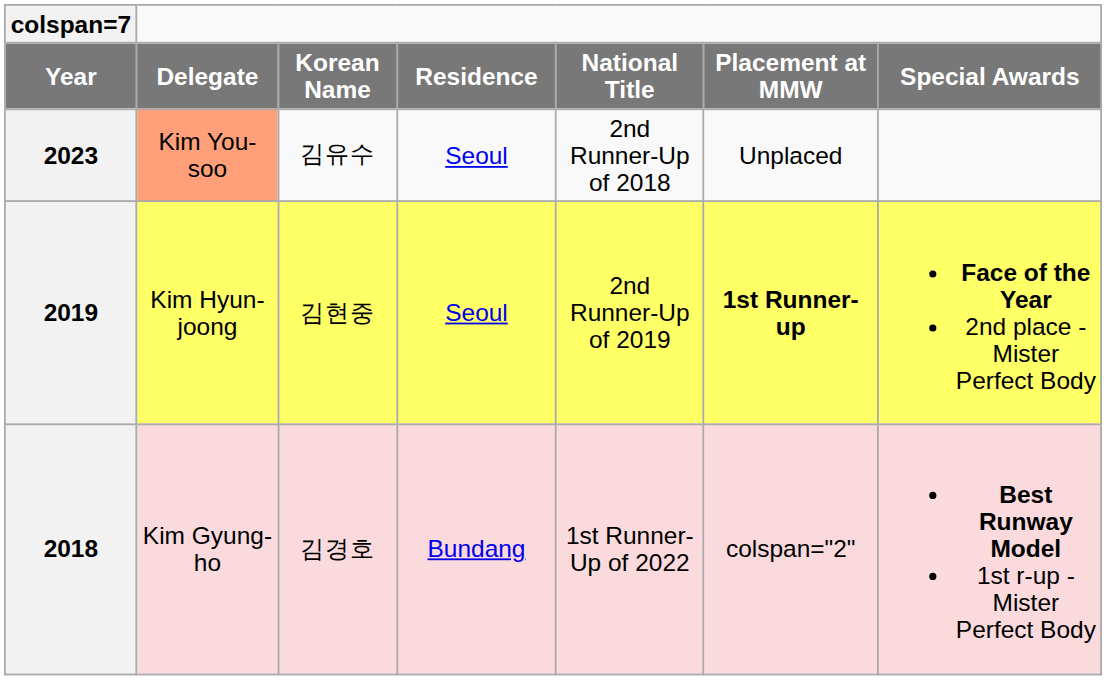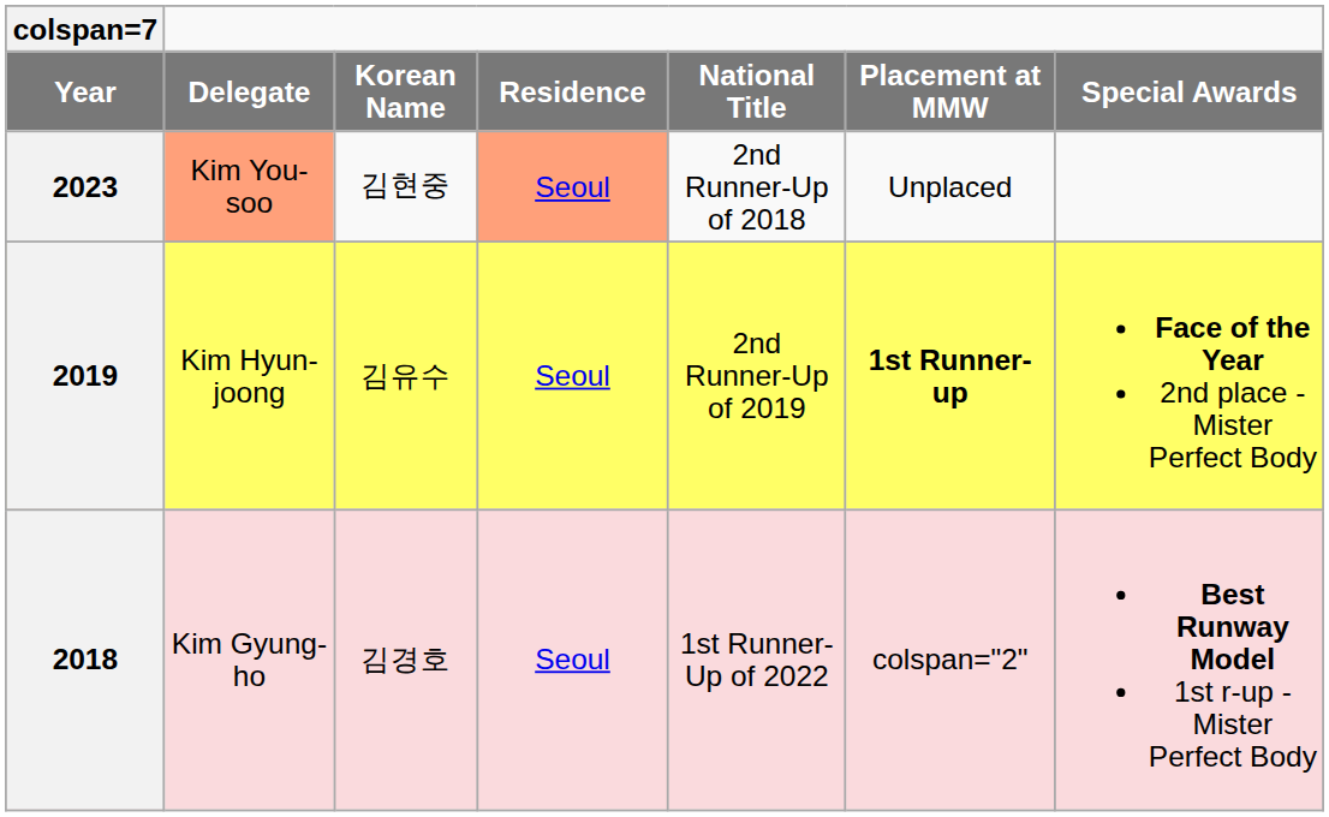2023 | Korean Name: 김유수 -> 김현중
2023 | Residence: no background -> lightsalmon background
2019 | Korean Name: 김현중 -> 김유수
2018 | Residence: Bundang -> Seoul
